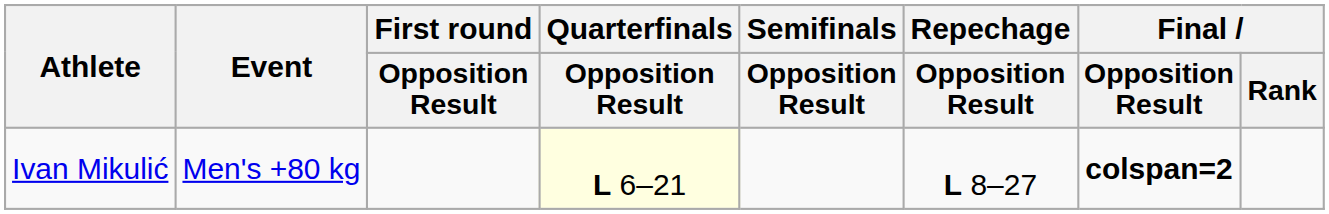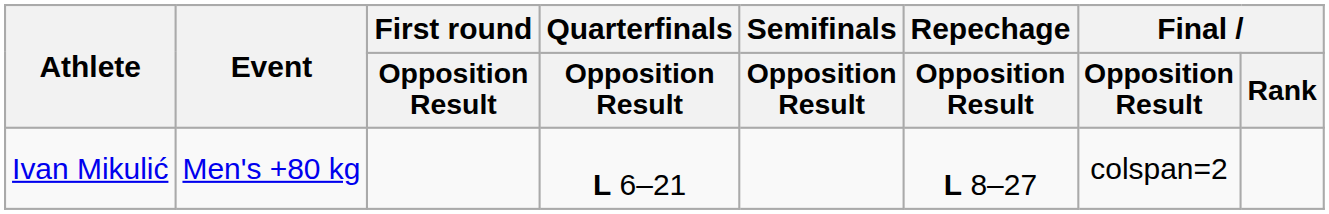Ivan Mikulić | Quarterfinals / Opposition Result: lightyellow background -> no background
Ivan Mikulić | Final / Opposition Result: bold -> normal
